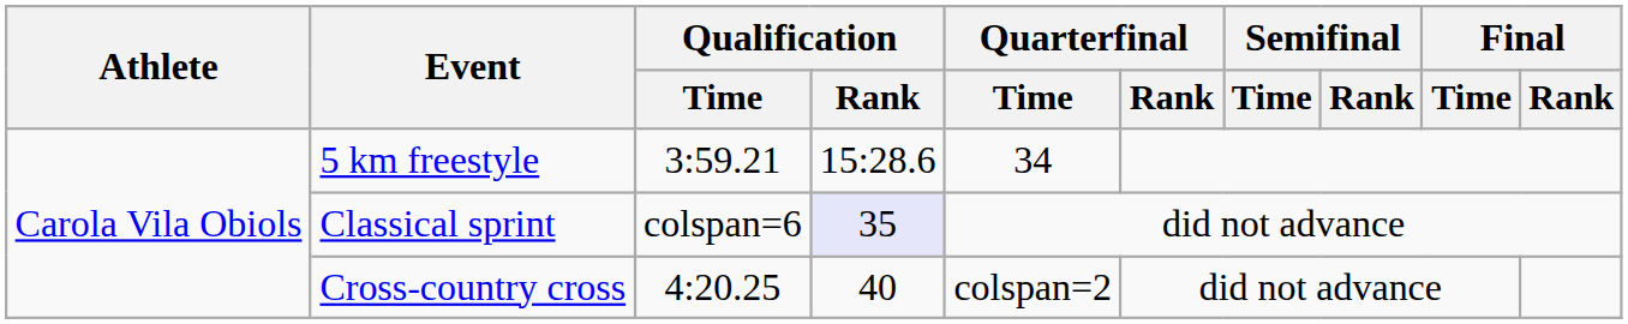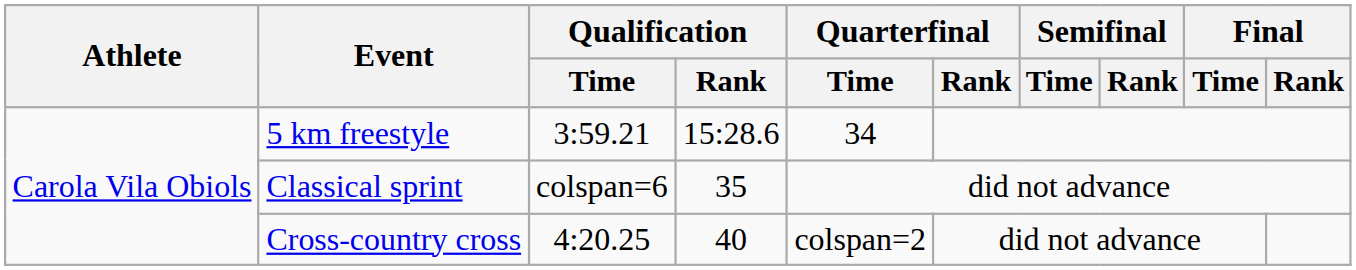Classical sprint | Qualification / Rank: lavender background -> no background
